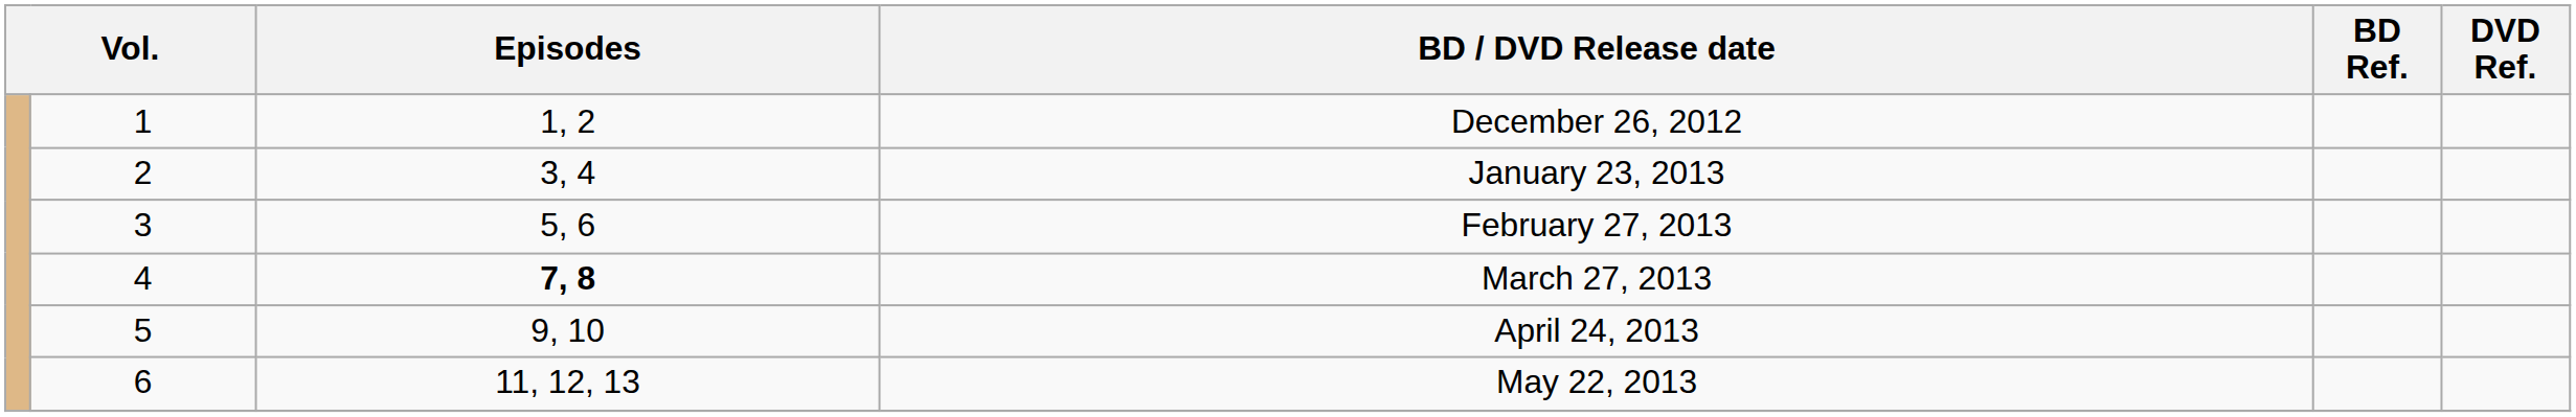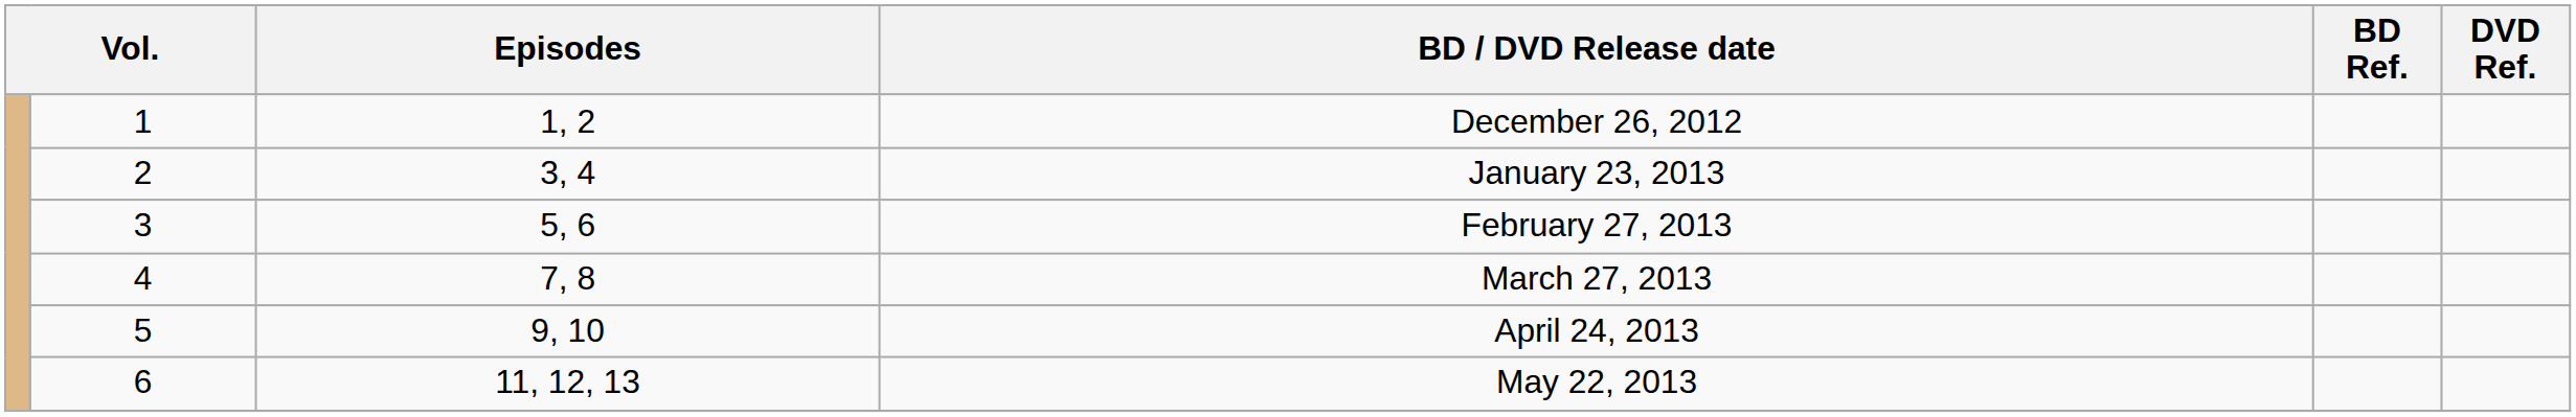March 27, 2013 | Episodes: bold -> normal
